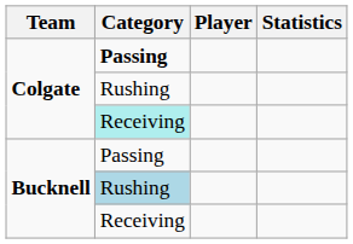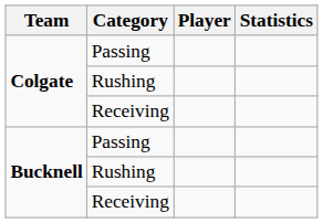Colgate / Passing | Category: bold -> normal
Colgate / Receiving | Category: paleturquoise background -> no background
Bucknell / Rushing | Category: lightblue background -> no background
